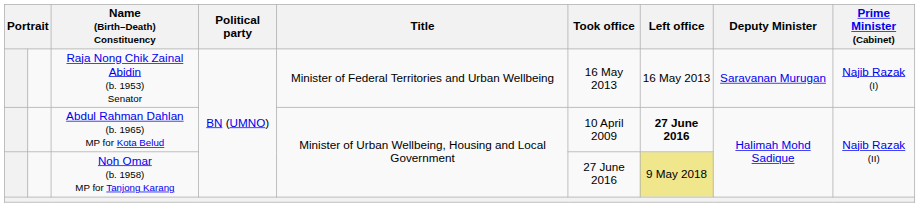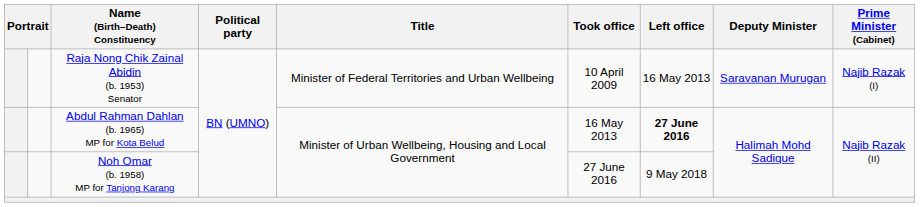Raja Nong Chik Zainal Abidin (b. 1953) Senator | Took office: 16 May 2013 -> 10 April 2009
Abdul Rahman Dahlan (b. 1965) MP for Kota Belud | Took office: 10 April 2009 -> 16 May 2013
Noh Omar (b. 1958) MP for Tanjong Karang | Left office: khaki background -> no background
